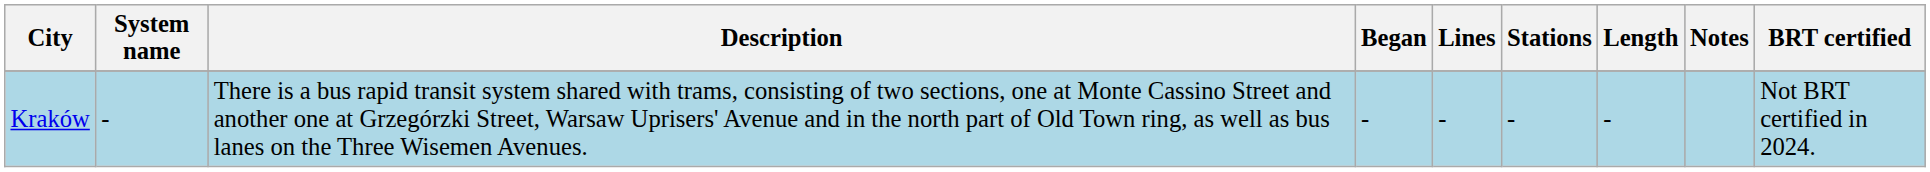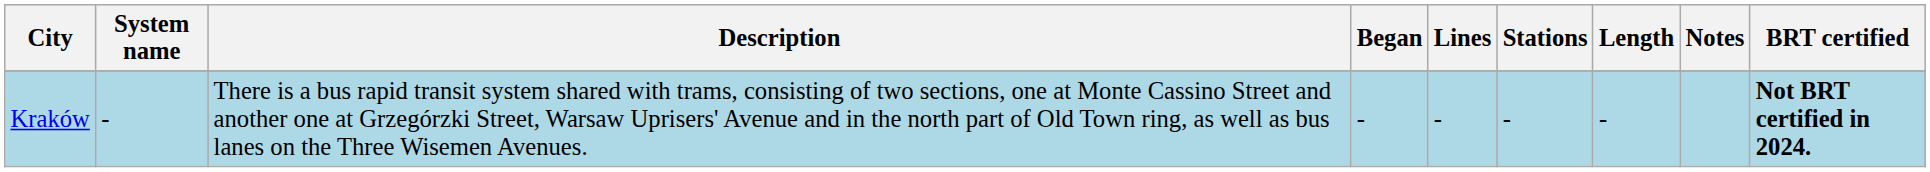Kraków | BRT certified: normal -> bold
